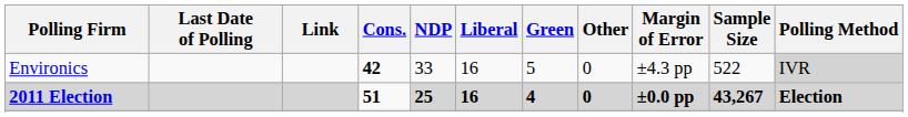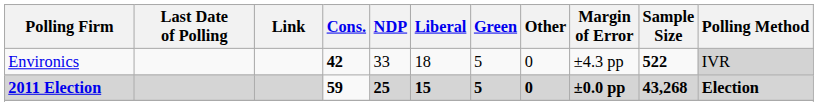Environics | Liberal: 16 -> 18
Environics | Sample Size: normal -> bold
2011 Election | Cons.: 51 -> 59
2011 Election | Liberal: 16 -> 15
2011 Election | Green: 4 -> 5
2011 Election | Sample Size: 43,267 -> 43,268
